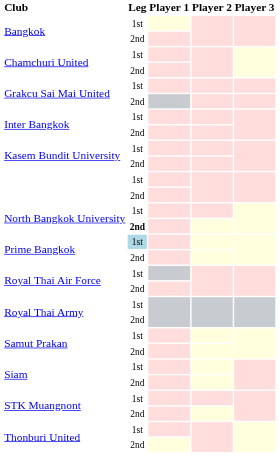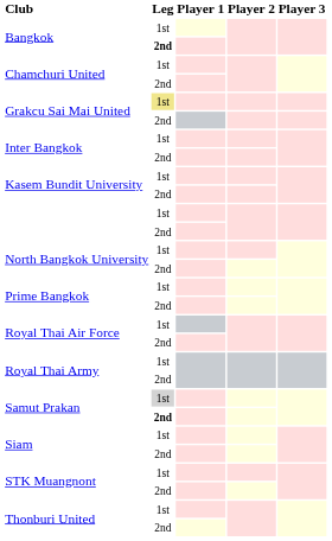Bangkok / 2nd | Leg: normal -> bold
Grakcu Sai Mai United / 1st | Leg: no background -> khaki background
North Bangkok University / 2nd | Leg: bold -> normal
Prime Bangkok / 1st | Leg: lightblue background -> no background
Samut Prakan / 1st | Leg: no background -> lightgrey background
Samut Prakan / 2nd | Leg: normal -> bold
